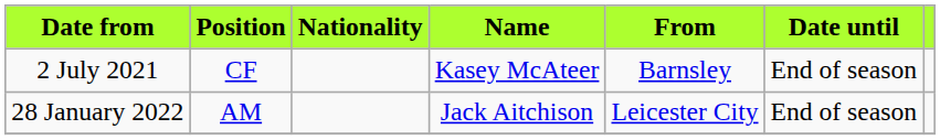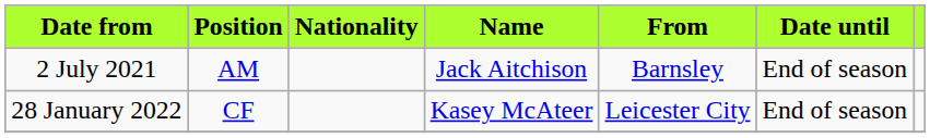2 July 2021 | Position: CF -> AM
2 July 2021 | Name: Kasey McAteer -> Jack Aitchison
28 January 2022 | Position: AM -> CF
28 January 2022 | Name: Jack Aitchison -> Kasey McAteer
